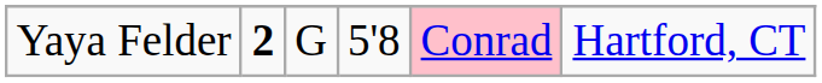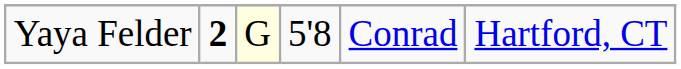Yaya Felder | column 3: no background -> lightyellow background
Yaya Felder | column 5: pink background -> no background
